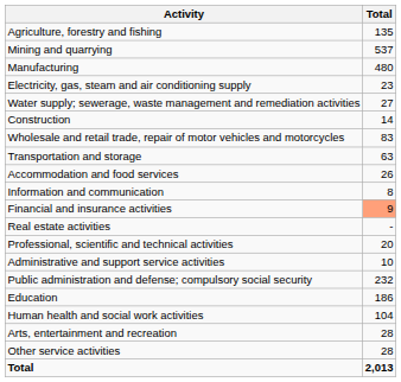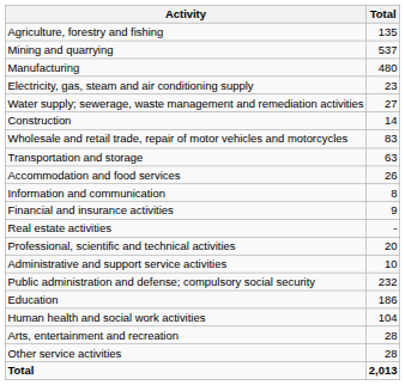Financial and insurance activities | Total: lightsalmon background -> no background
